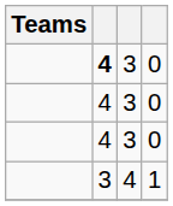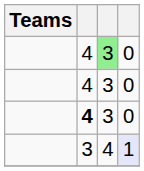row 2 | column 2: bold -> normal
row 2 | column 3: no background -> lightgreen background
row 4 | column 2: normal -> bold
row 5 | column 4: no background -> lavender background
